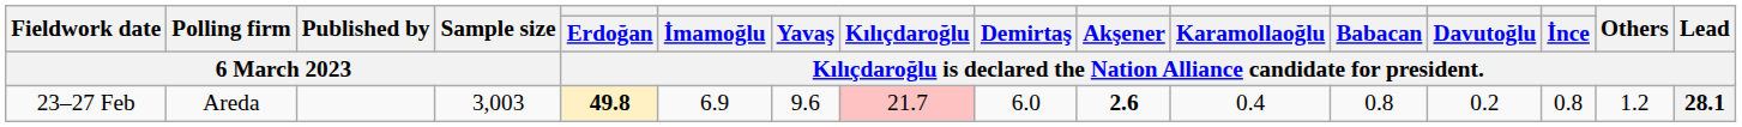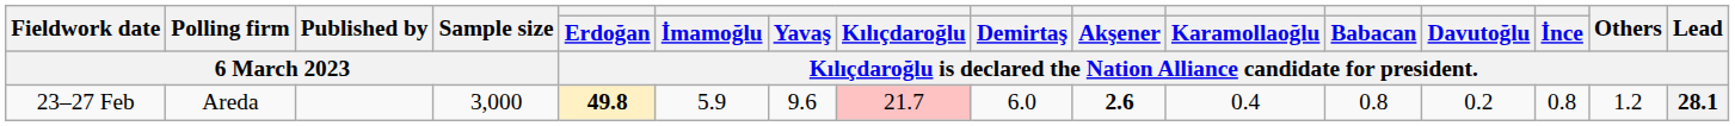23–27 Feb | Sample size / 6 March 2023: 3,003 -> 3,000
23–27 Feb | column 6: 6.9 -> 5.9
